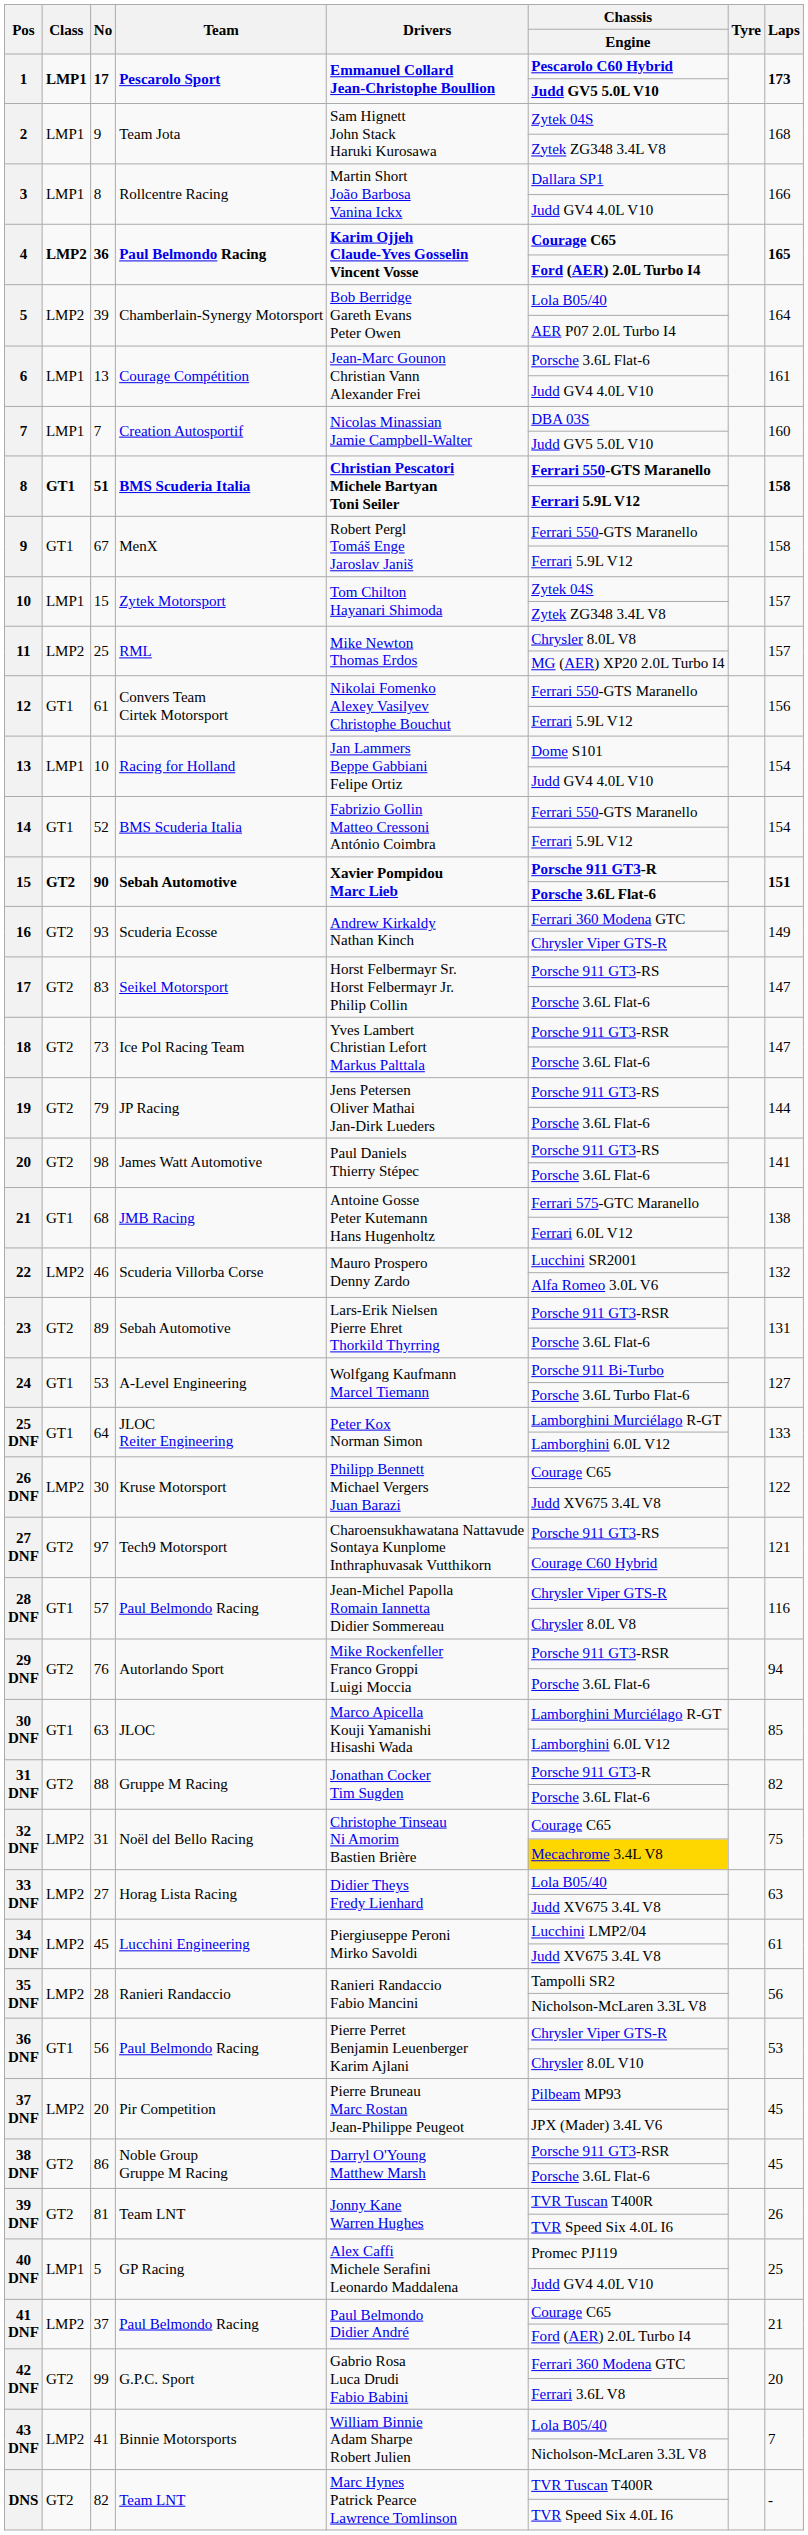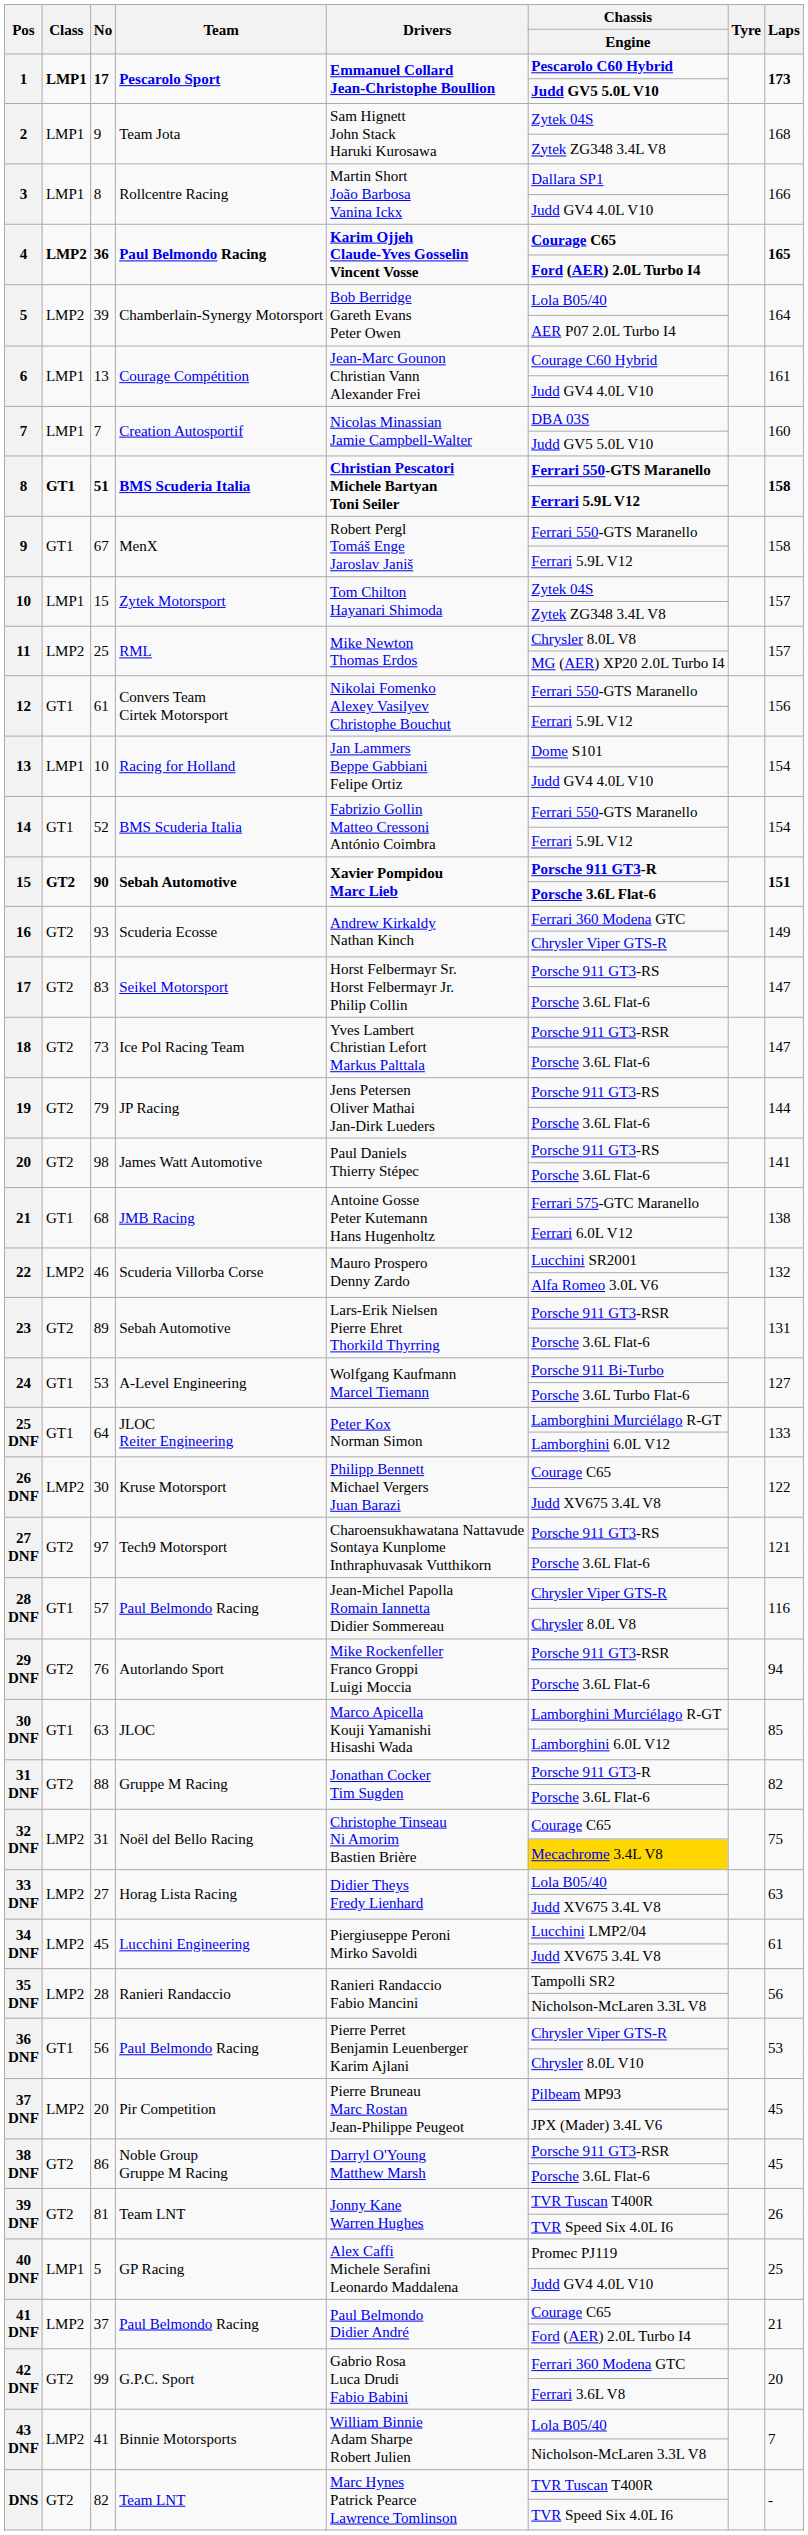row 13 | Chassis / Engine: Porsche 3.6L Flat-6 -> Courage C60 Hybrid
row 56 | Chassis / Engine: Courage C60 Hybrid -> Porsche 3.6L Flat-6
